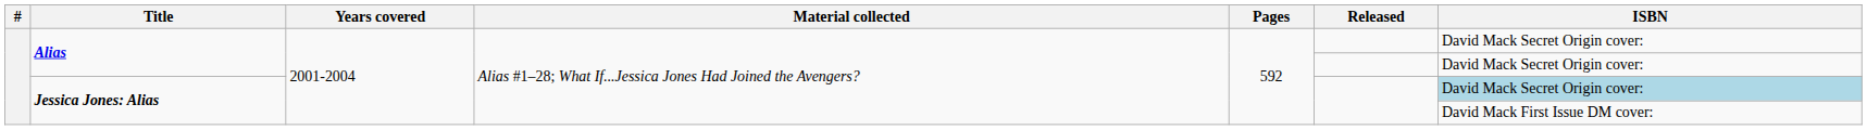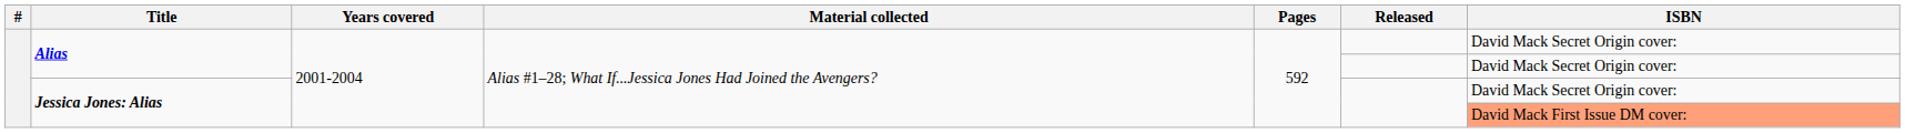row 4 | ISBN: lightblue background -> no background
row 5 | ISBN: no background -> lightsalmon background
